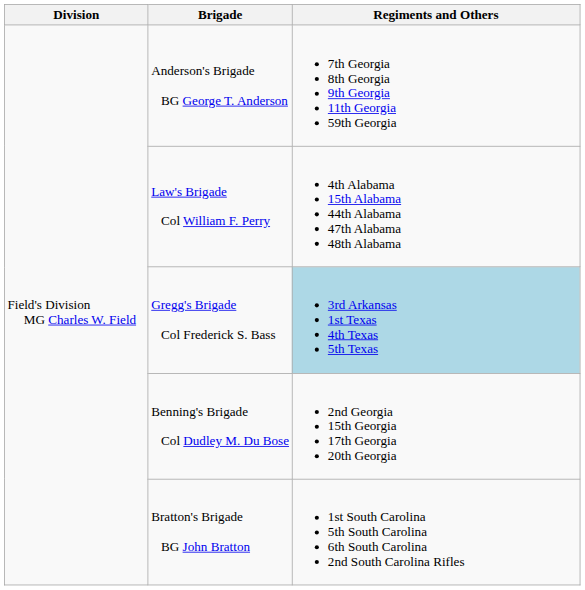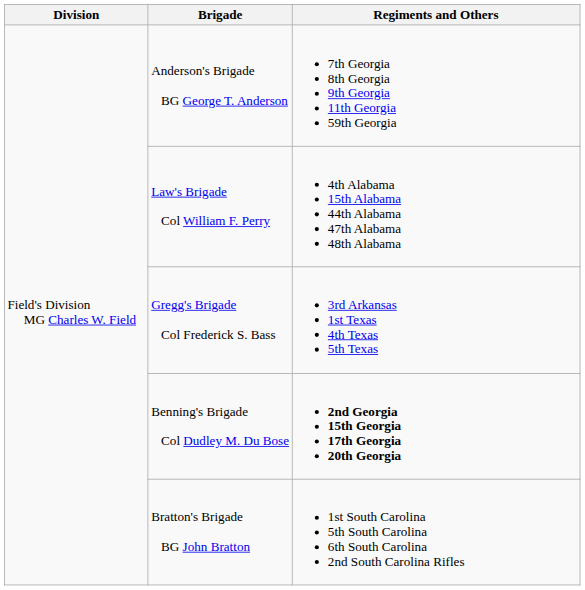Gregg's Brigade Col Frederick S. Bass | Regiments and Others: lightblue background -> no background
Benning's Brigade Col Dudley M. Du Bose | Regiments and Others: normal -> bold
